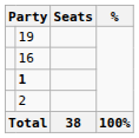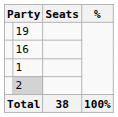1 | column 2: bold -> normal
2 | column 2: no background -> lightgrey background
